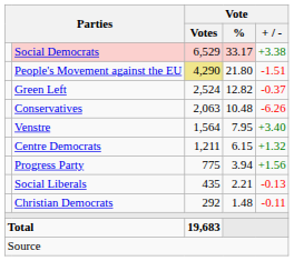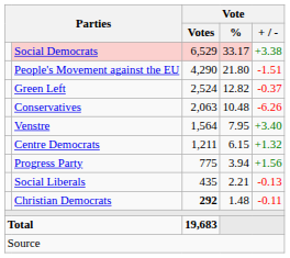People's Movement against the EU | Vote / Votes: khaki background -> no background
Christian Democrats | Vote / Votes: normal -> bold
